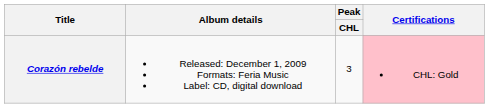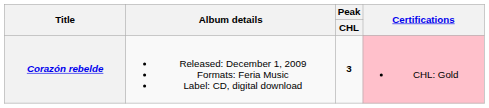Corazón rebelde | Peak / CHL: normal -> bold
